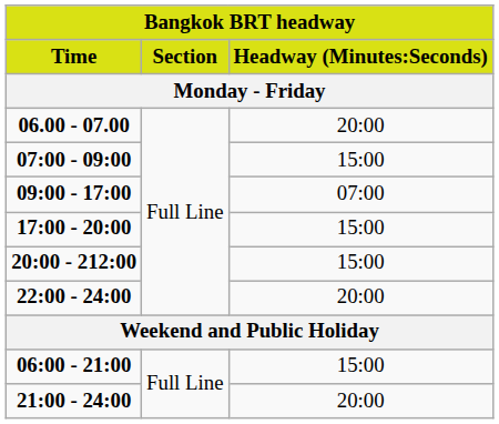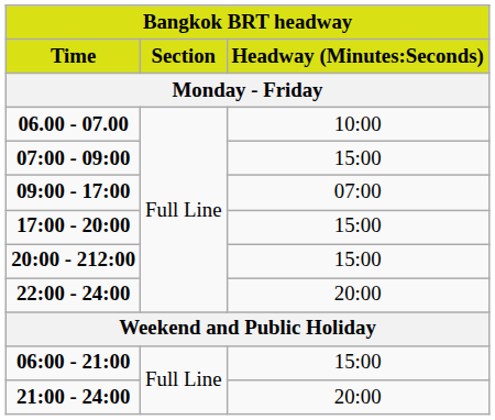06.00 - 07.00 | Headway (Minutes:Seconds): 20:00 -> 10:00
